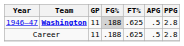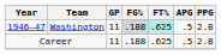1946–47 | Team: bold -> normal
1946–47 | FT%: no background -> paleturquoise background
